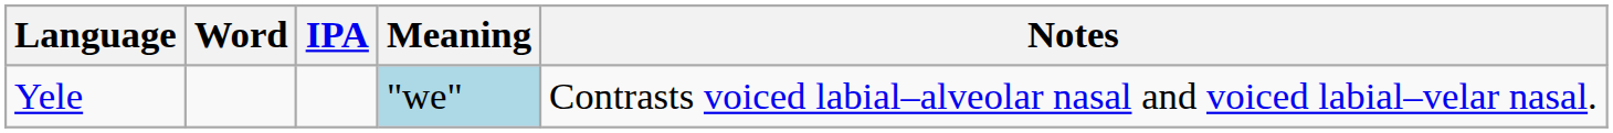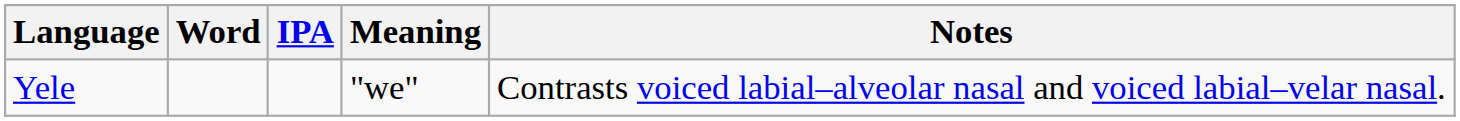Yele | Meaning: lightblue background -> no background
